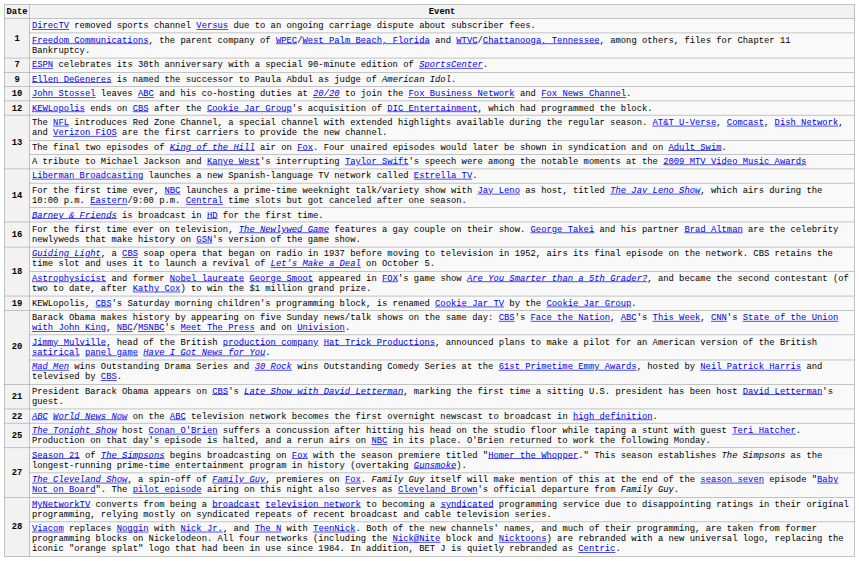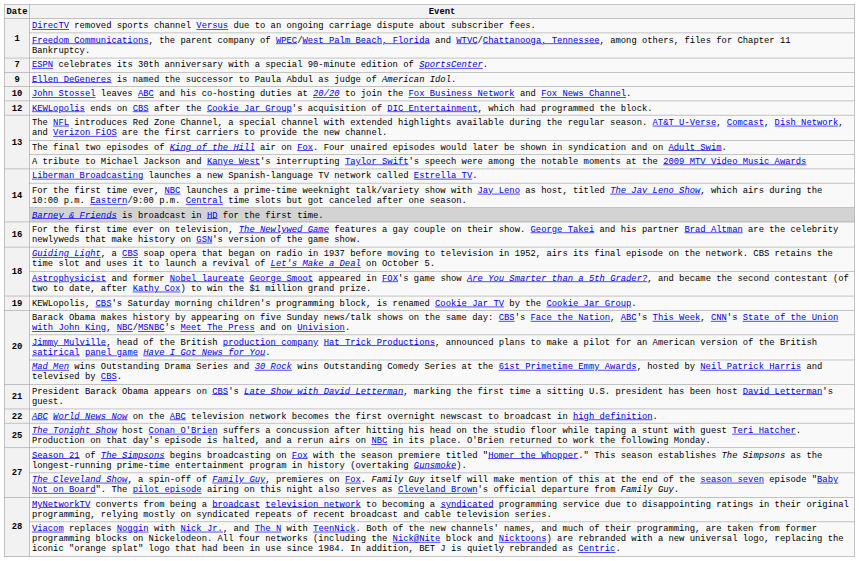Barney & Friends is broadcast in HD for the first time. | Event: no background -> lightgrey background
